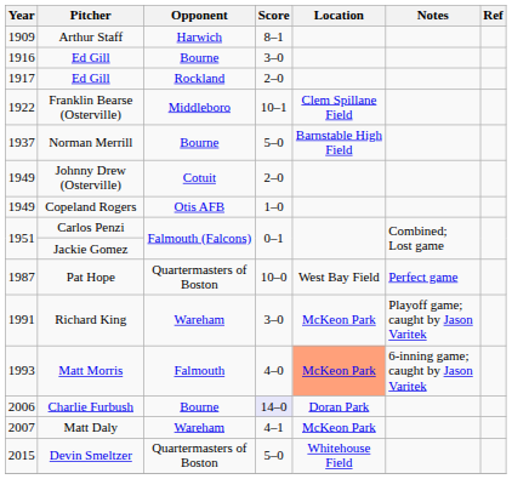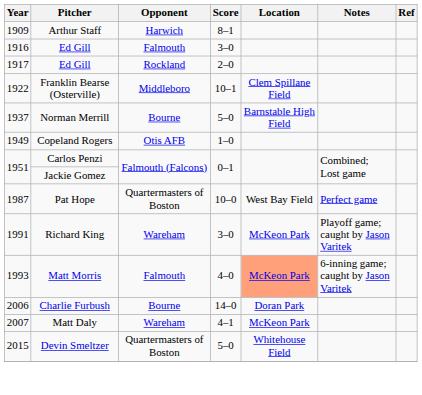1916 / Ed Gill | Opponent: Bourne -> Falmouth
- row: 1949 | Johnny Drew (Osterville) | Cotuit | 2–0
Charlie Furbush | Score: lavender background -> no background
